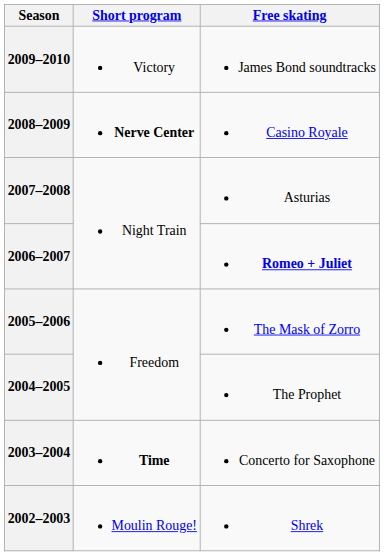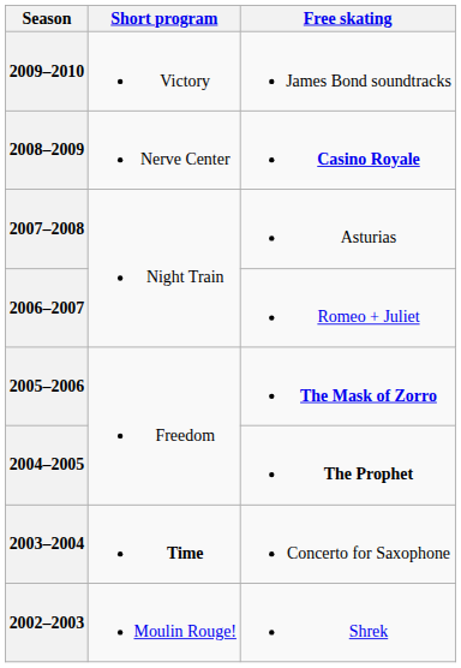2008–2009 | Short program: bold -> normal
2008–2009 | Free skating: normal -> bold
2006–2007 | Free skating: bold -> normal
2005–2006 | Free skating: normal -> bold
2004–2005 | Free skating: normal -> bold
